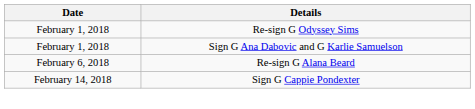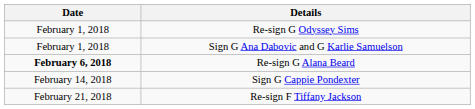Re-sign G Alana Beard | Date: normal -> bold
+ row: February 21, 2018 | Re-sign F Tiffany Jackson
